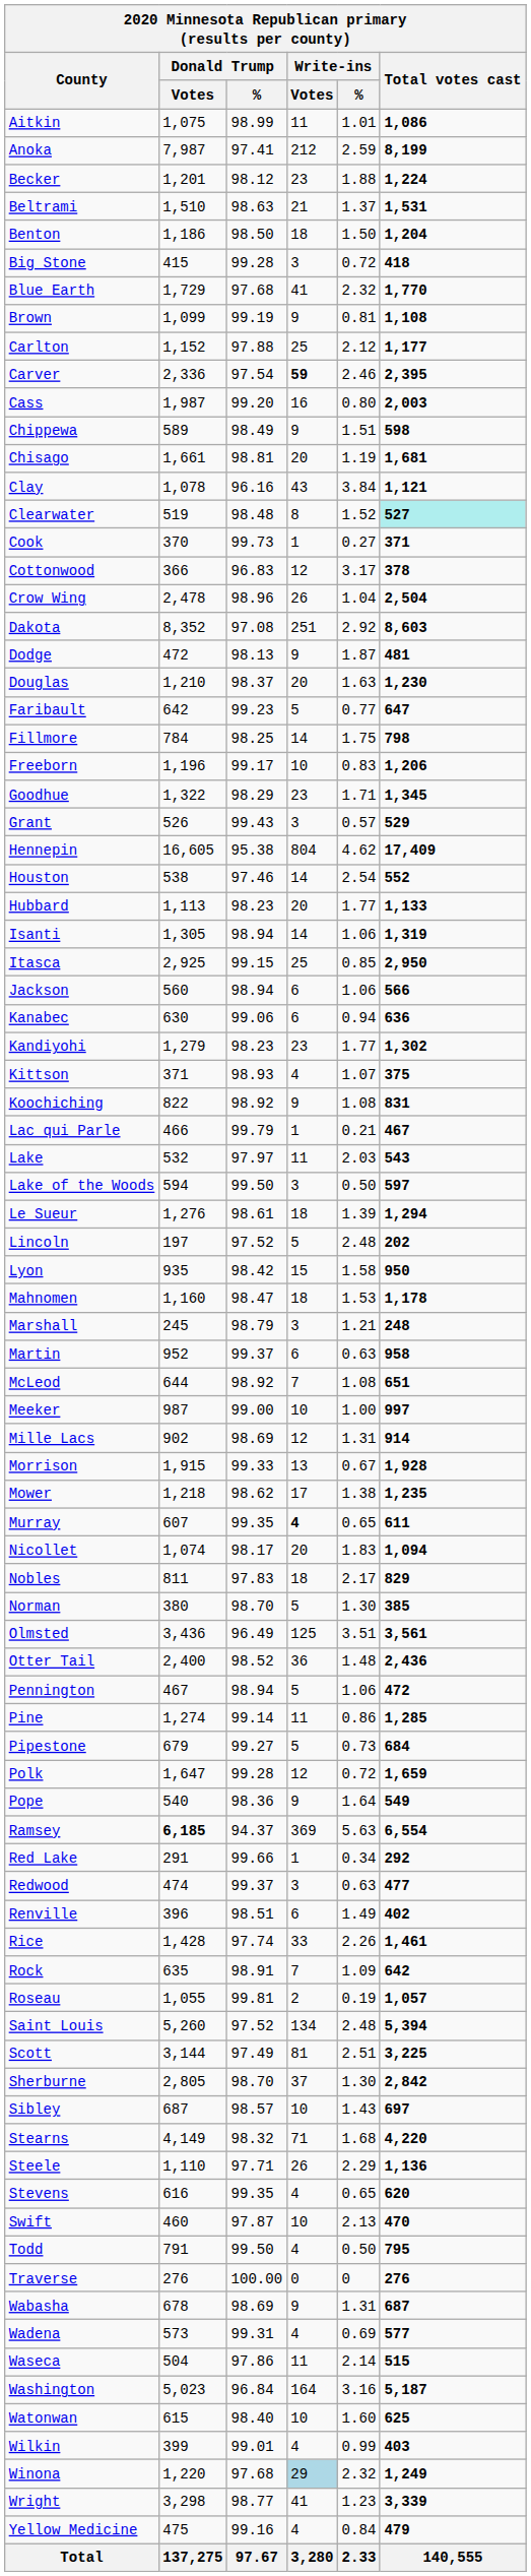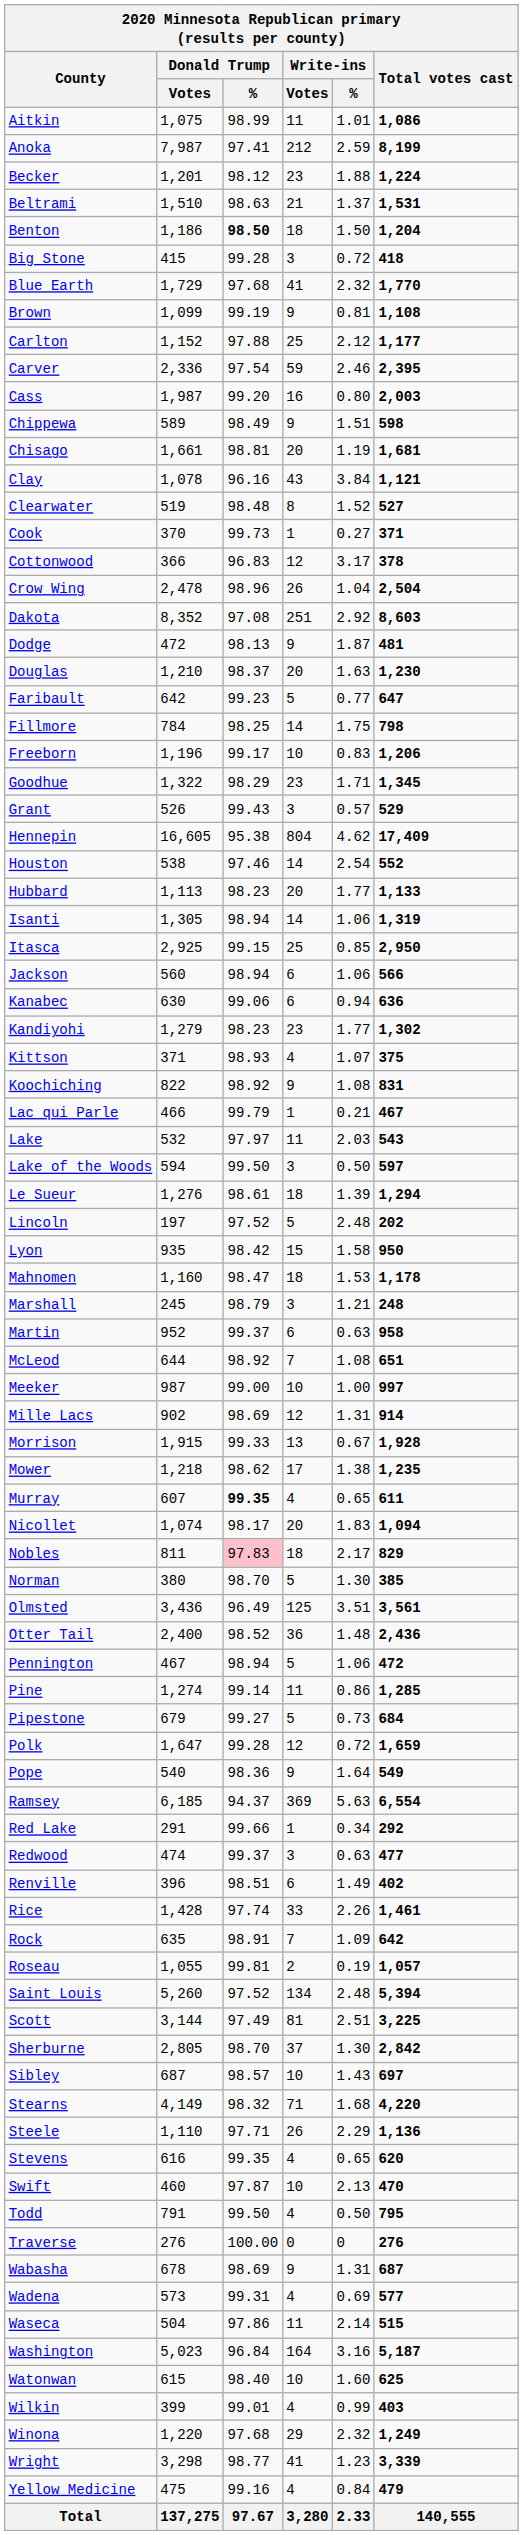Benton | Donald Trump / %: normal -> bold
Carver | Write-ins / Votes: bold -> normal
Clearwater | Total votes cast: paleturquoise background -> no background
Murray | Donald Trump / %: normal -> bold
Murray | Write-ins / Votes: bold -> normal
Nobles | Donald Trump / %: no background -> pink background
Ramsey | Donald Trump / Votes: bold -> normal
Winona | Write-ins / Votes: lightblue background -> no background
